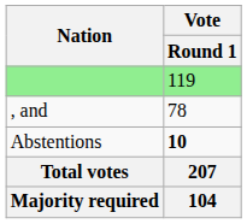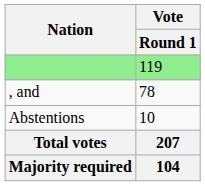Abstentions | Vote / Round 1: bold -> normal
